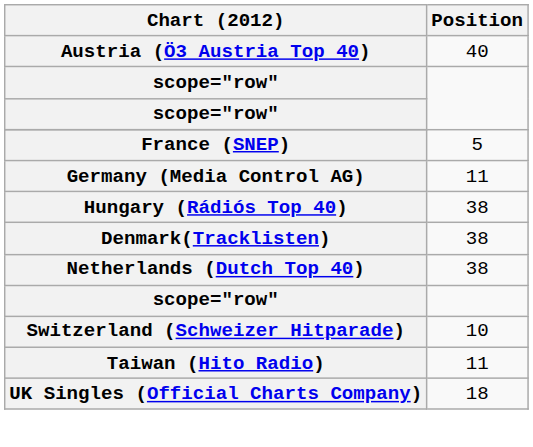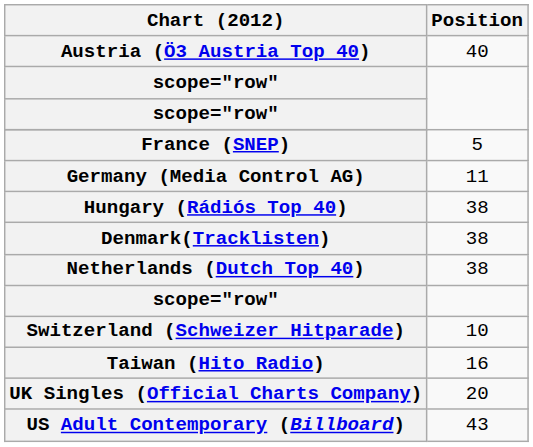Taiwan (Hito Radio) | Position: 11 -> 16
UK Singles (Official Charts Company) | Position: 18 -> 20
+ row: US Adult Contemporary (Billboard) | 43
